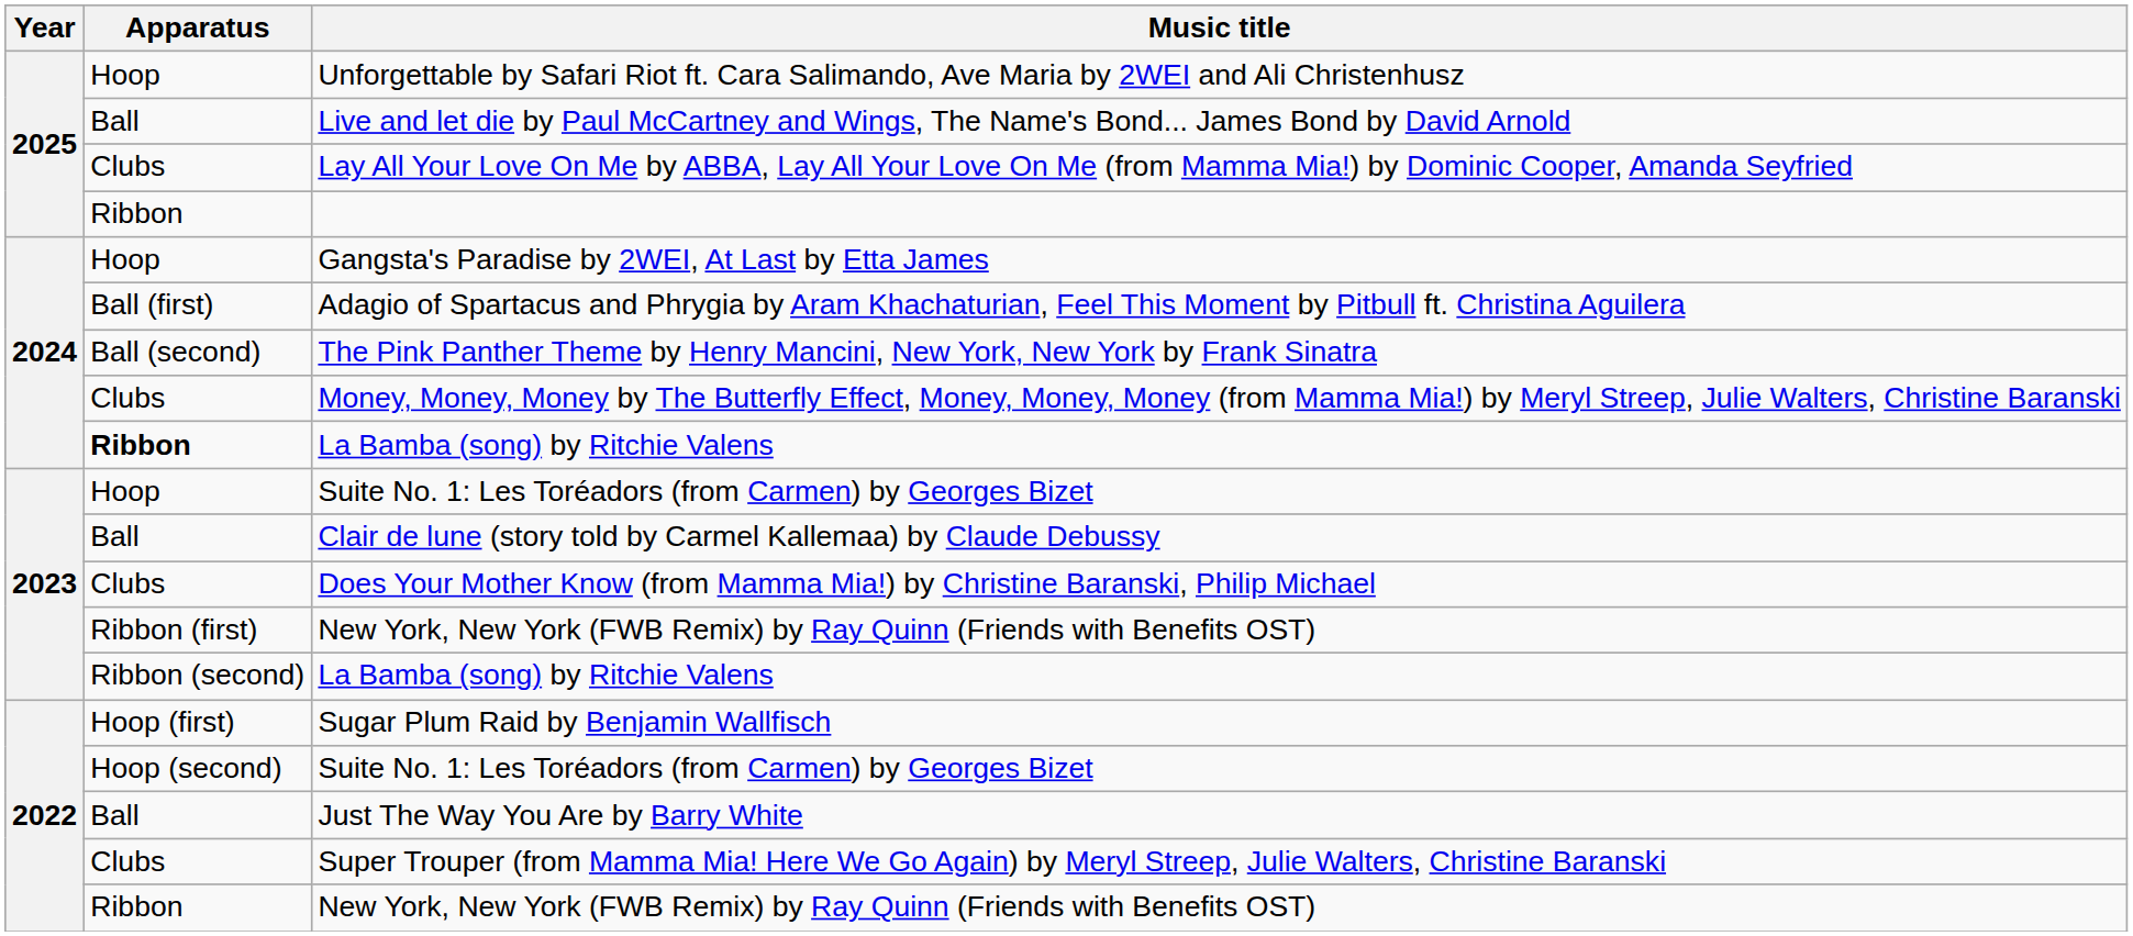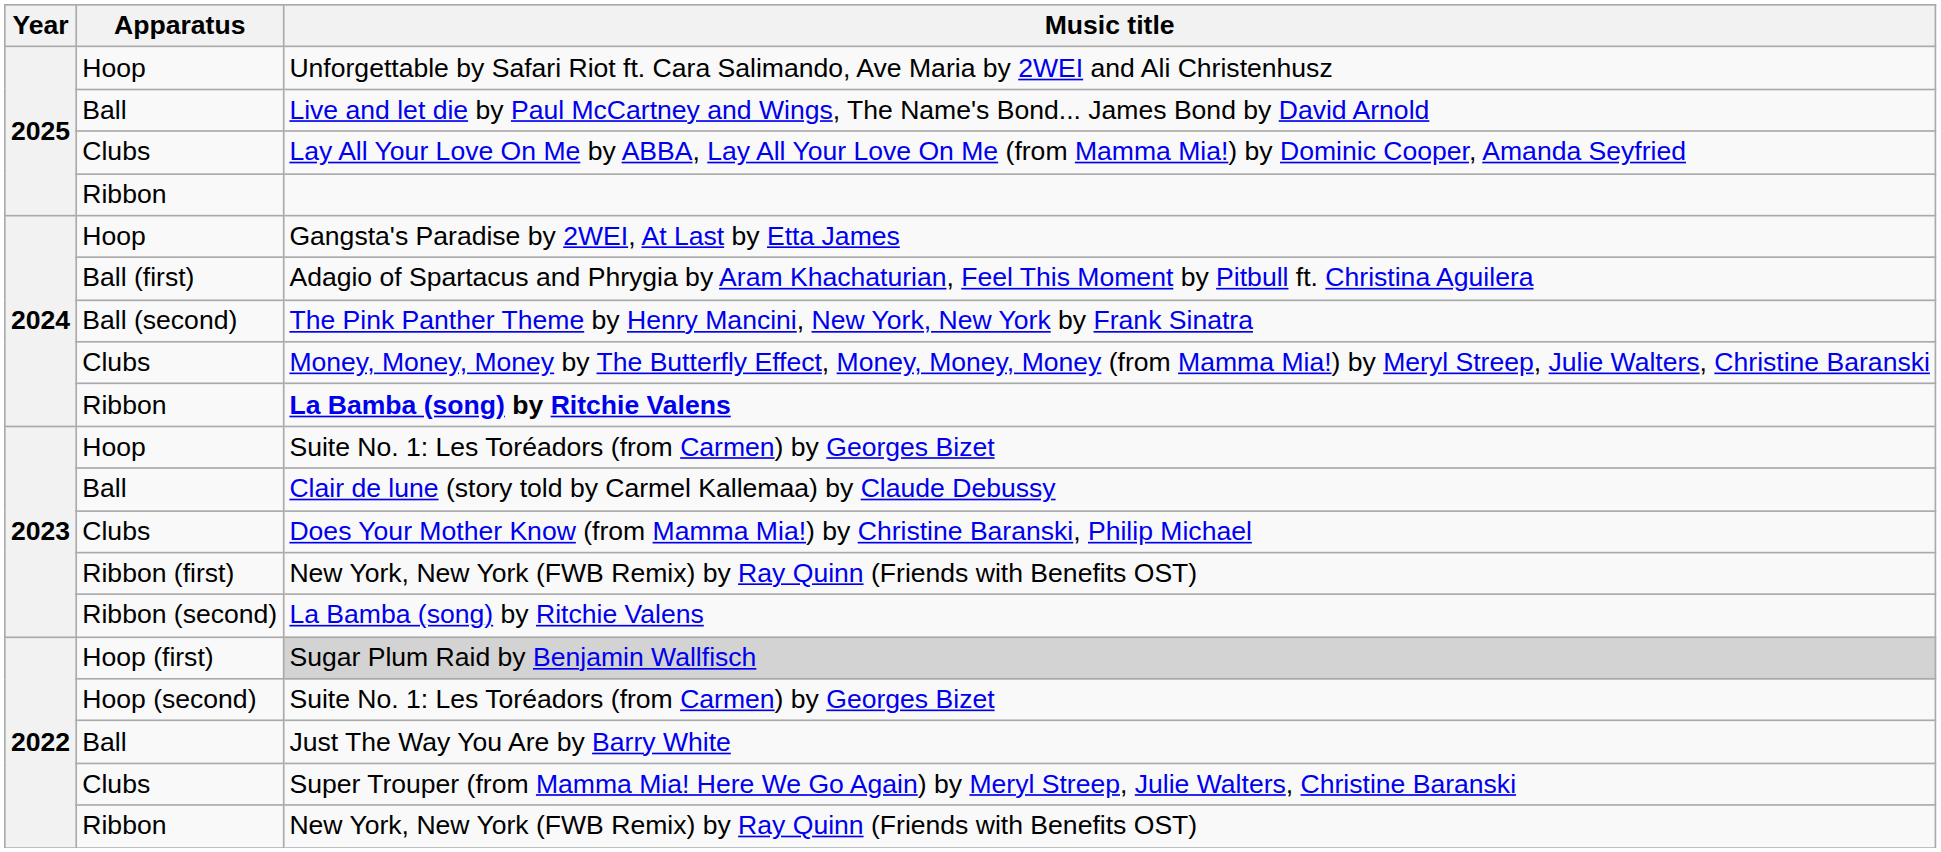Ribbon / La Bamba (song) by Ritchie Valens | Apparatus: bold -> normal
Ribbon / La Bamba (song) by Ritchie Valens | Music title: normal -> bold
Sugar Plum Raid by Benjamin Wallfisch | Music title: no background -> lightgrey background
